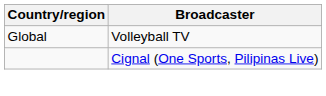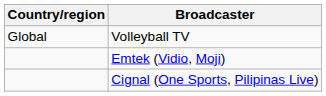+ row: Emtek (Vidio, Moji)
